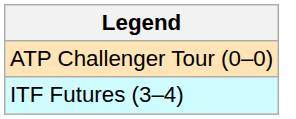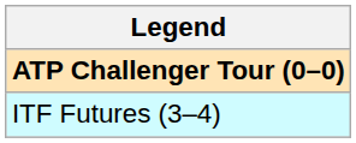row 2 | column 1: normal -> bold
